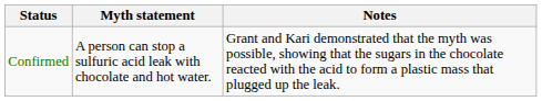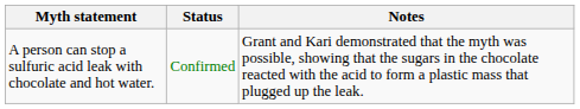columns swapped: Myth statement <-> Status
